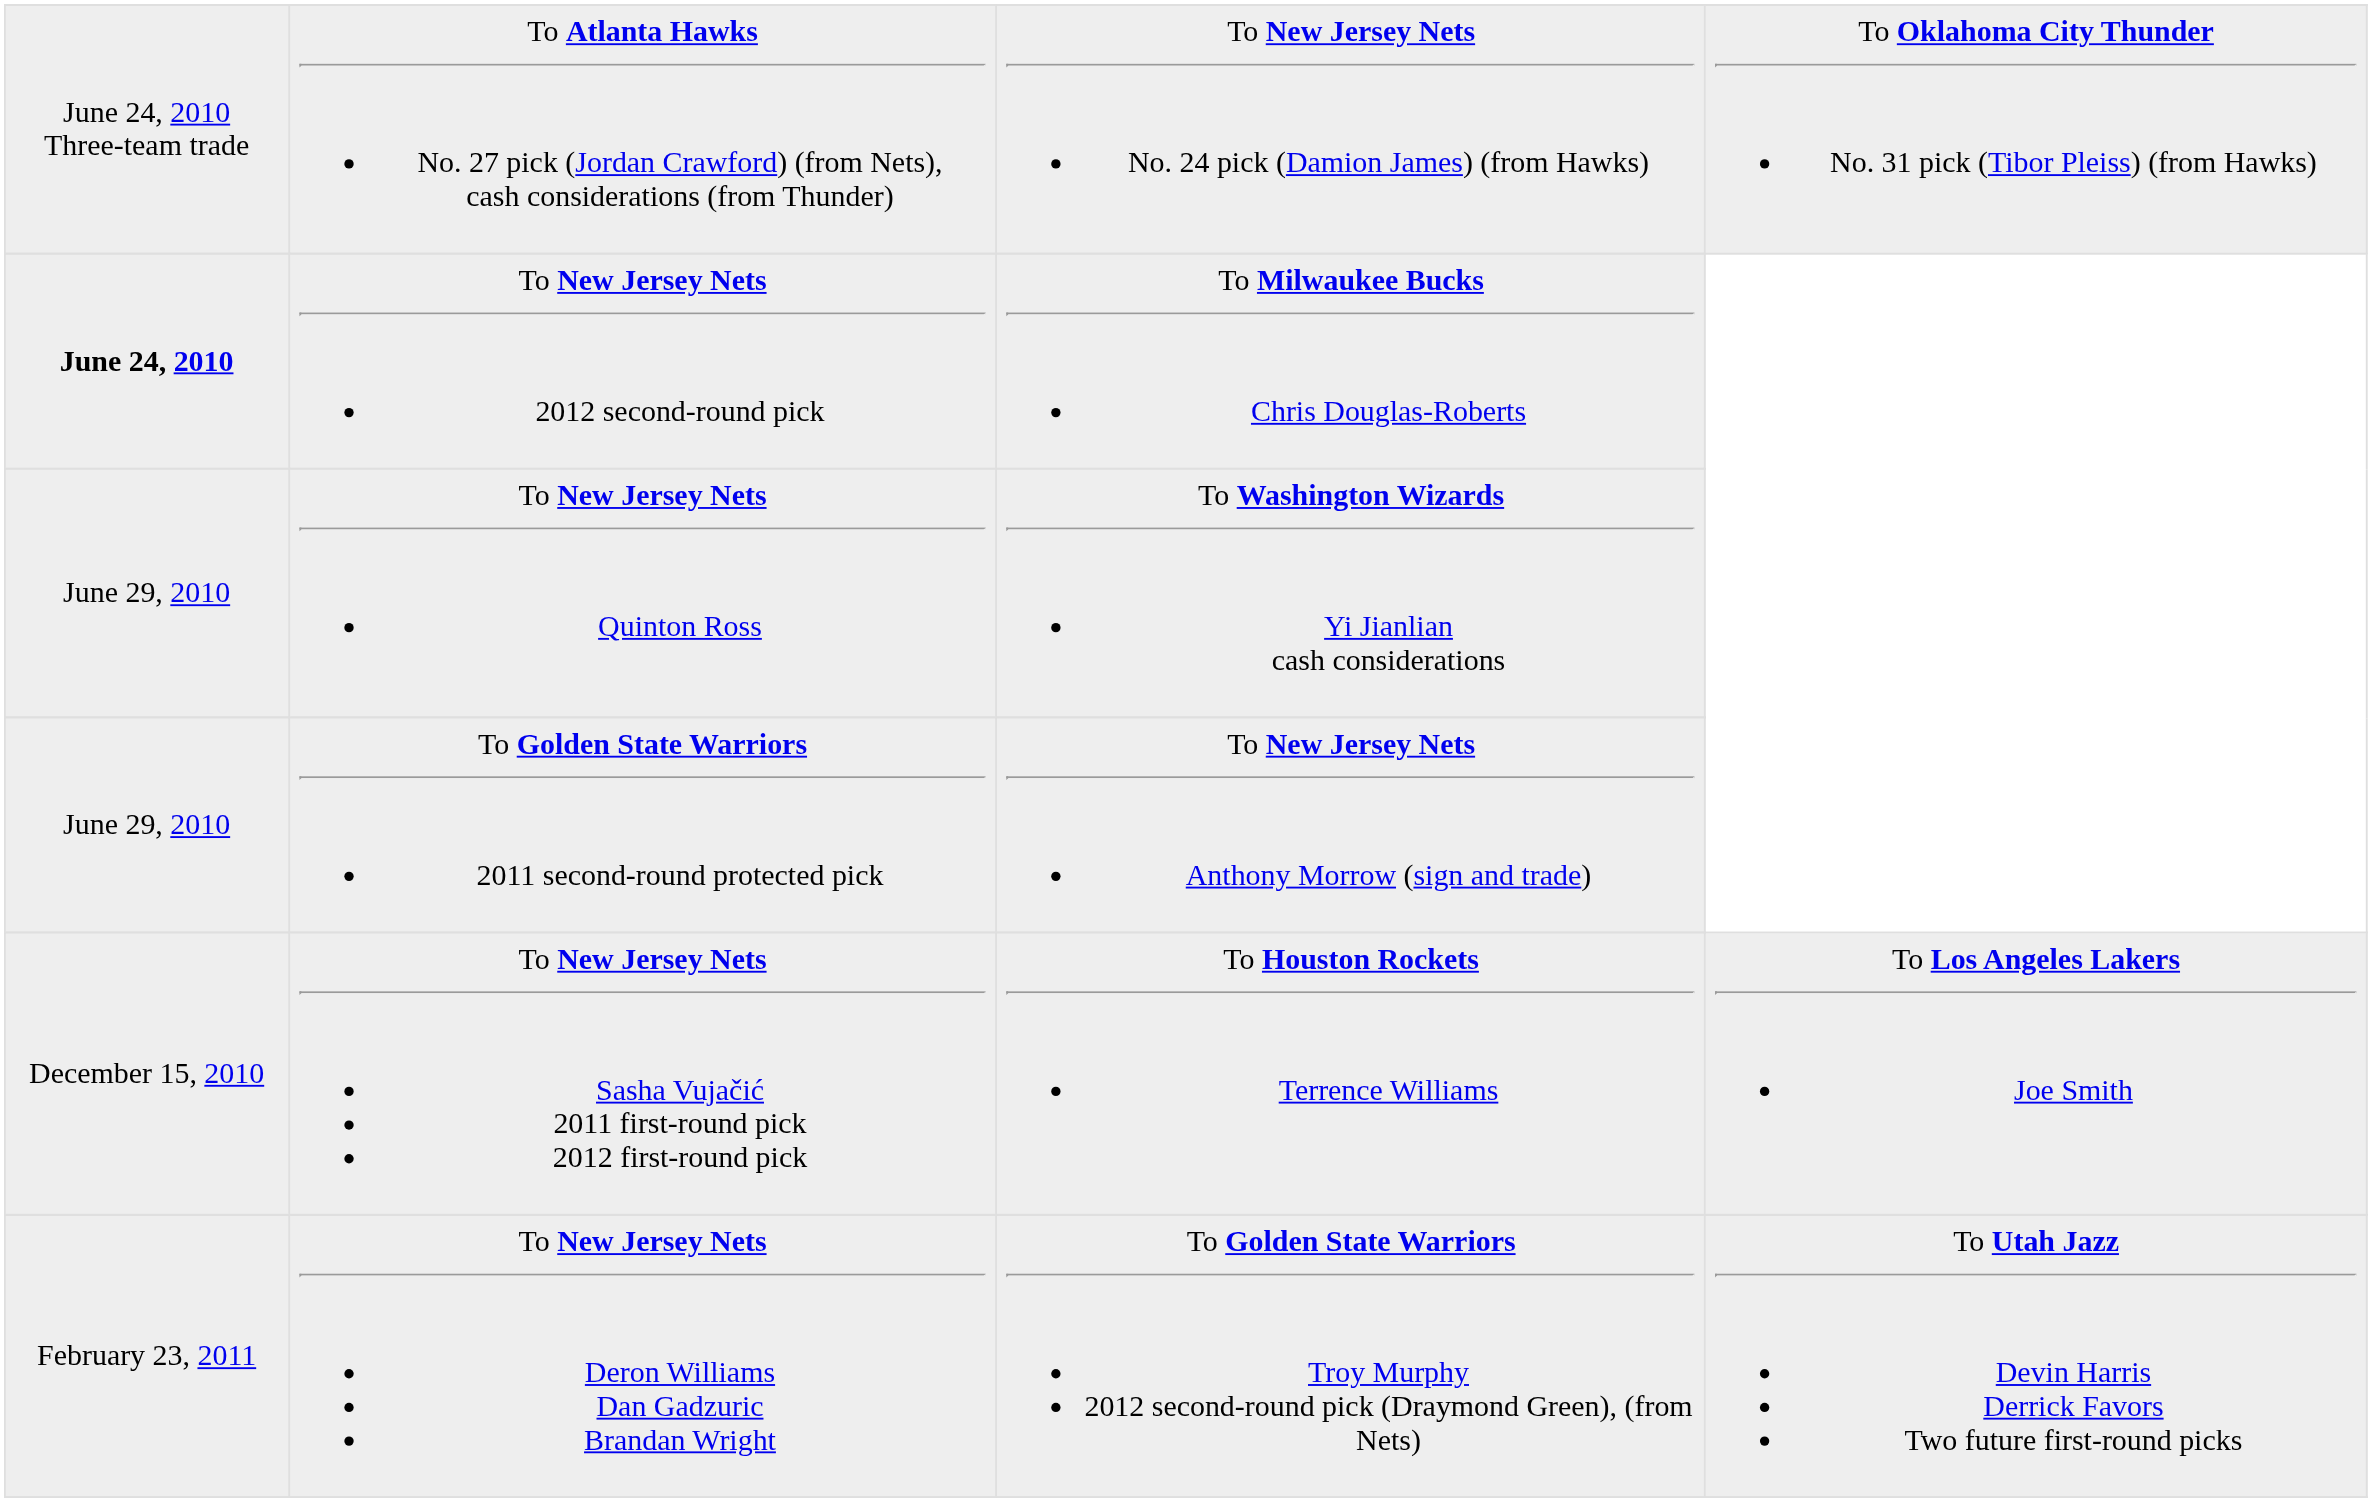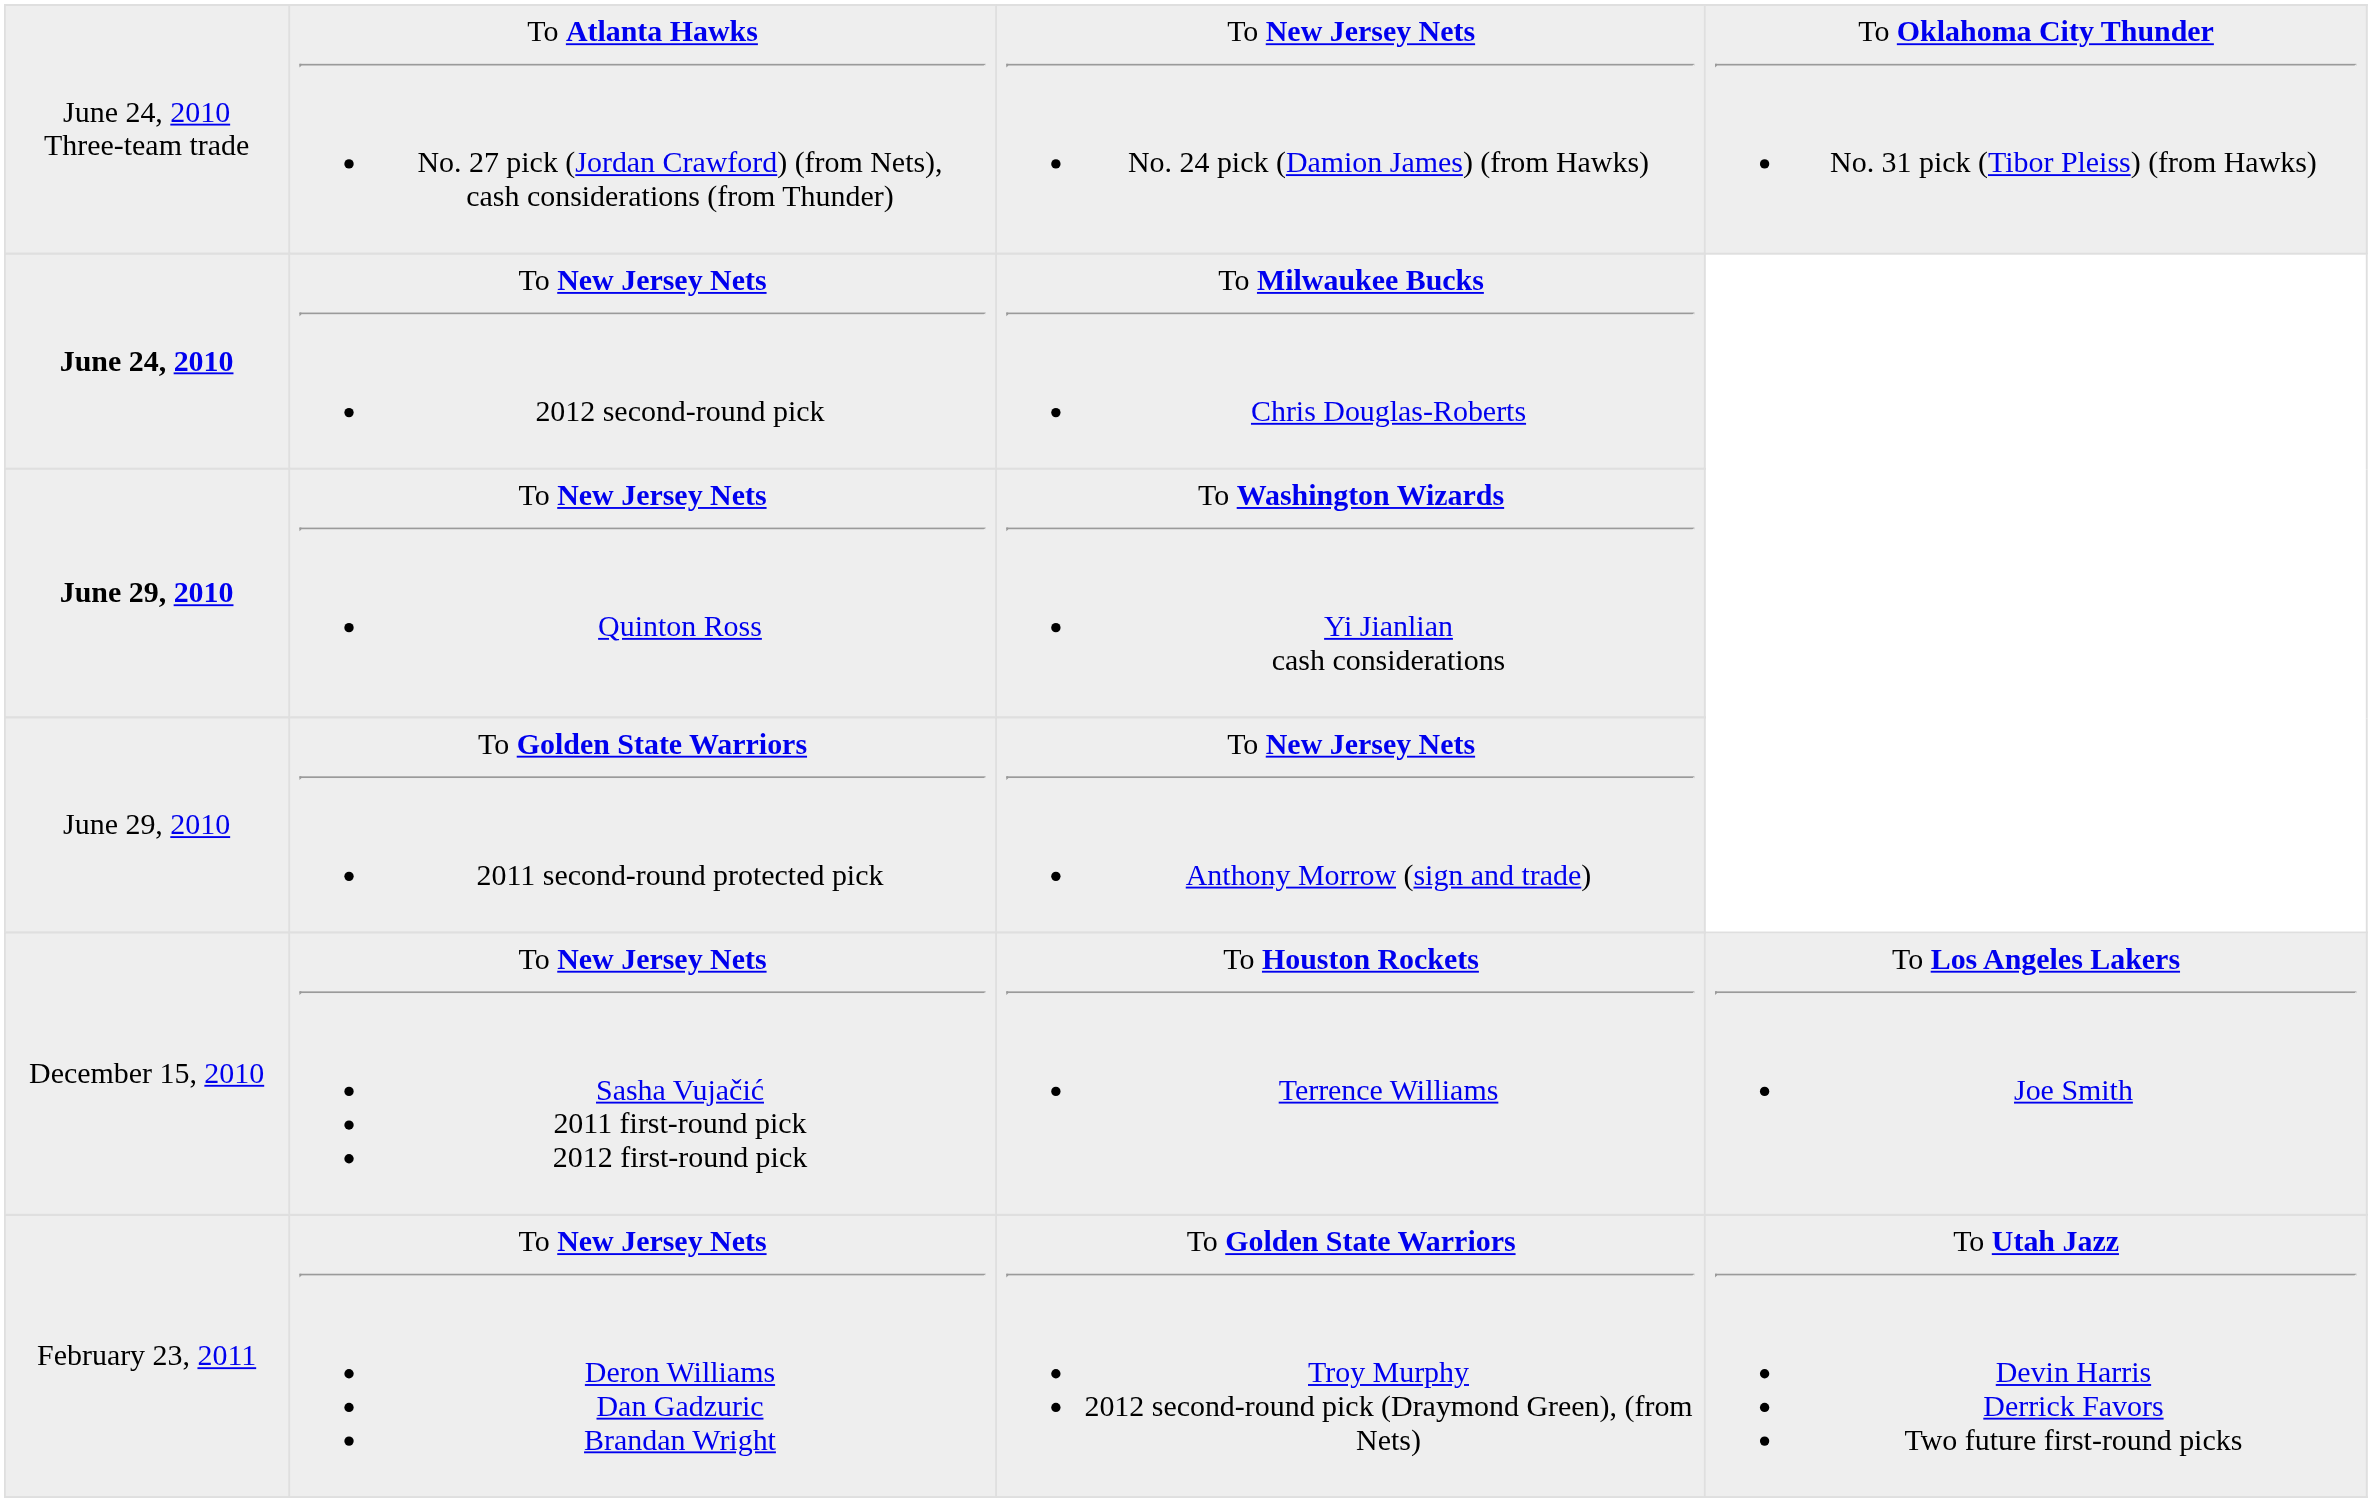To New Jersey Nets Quinton Ross | column 1: normal -> bold
